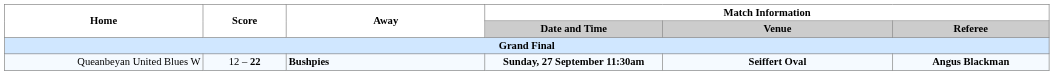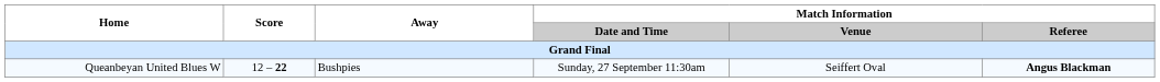Queanbeyan United Blues W | Away: bold -> normal
Queanbeyan United Blues W | Match Information / Date and Time: bold -> normal
Queanbeyan United Blues W | Match Information / Venue: bold -> normal
